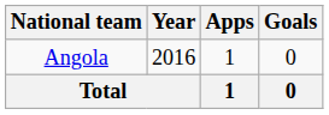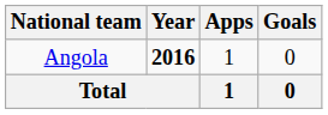Angola | Year: normal -> bold
